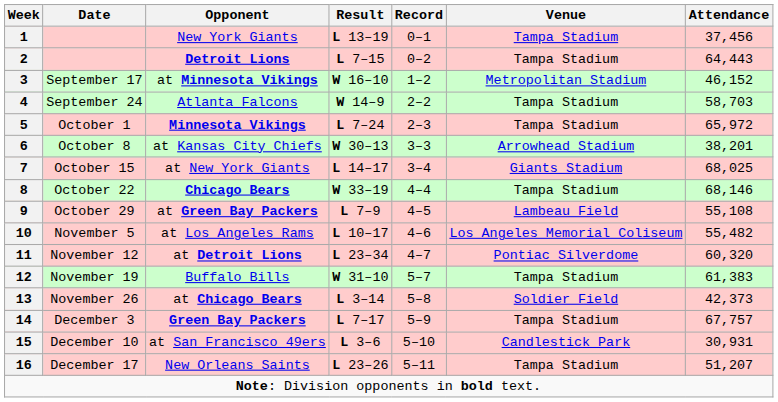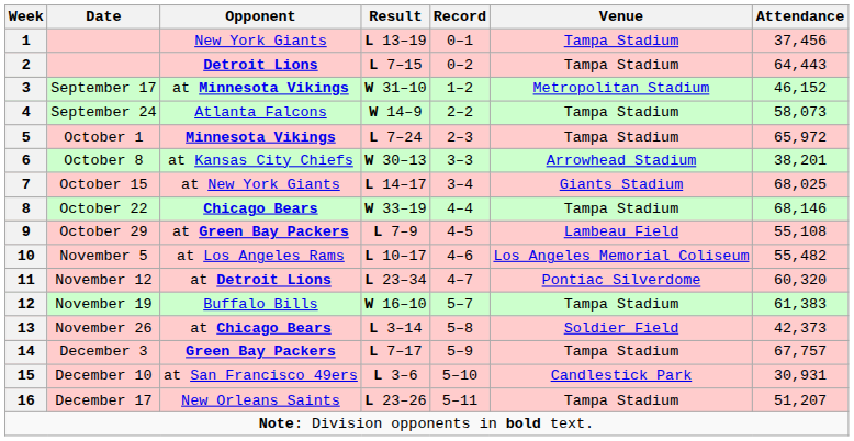3 | Result: W 16–10 -> W 31–10
4 | Attendance: 58,703 -> 58,073
12 | Result: W 31–10 -> W 16–10
